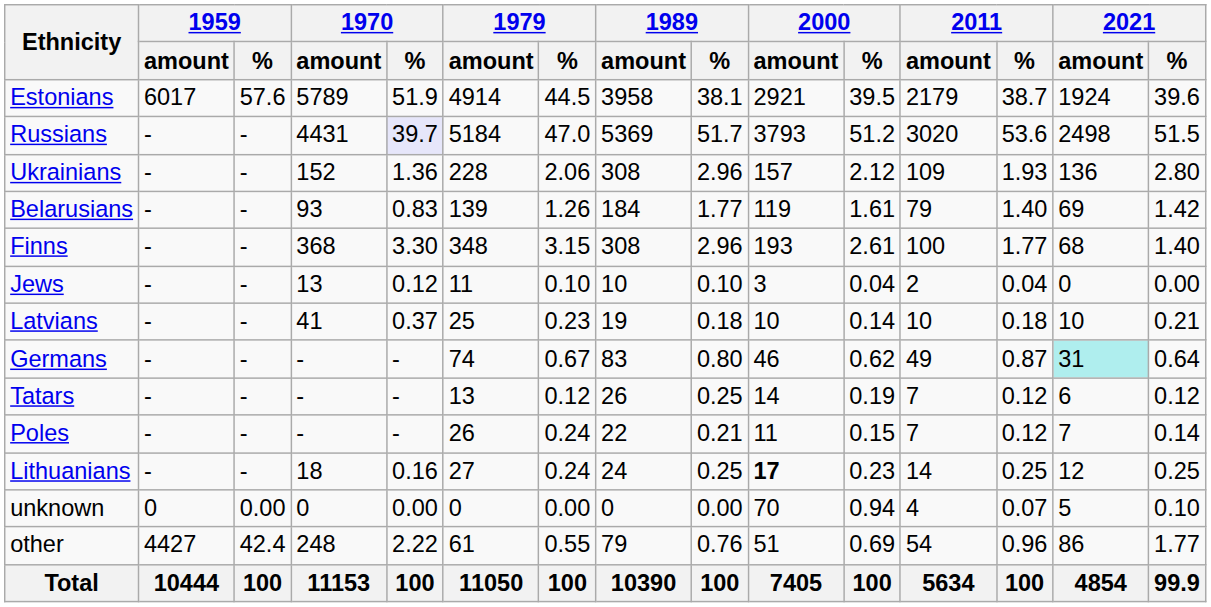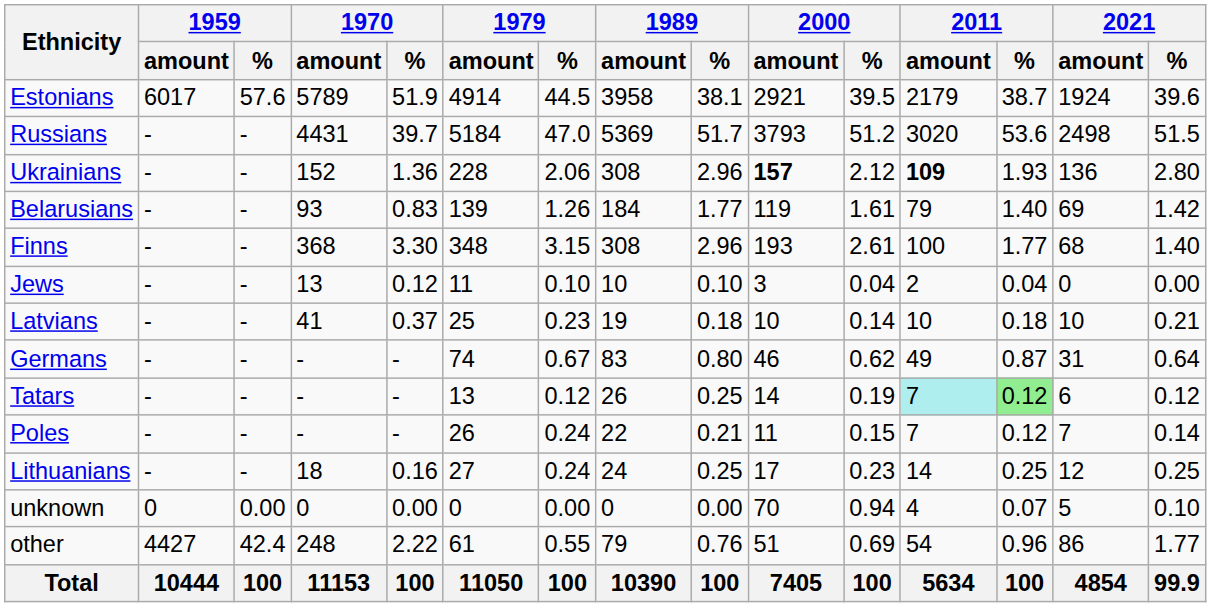Russians | 1970 / %: lavender background -> no background
Ukrainians | 2000 / amount: normal -> bold
Ukrainians | 2011 / amount: normal -> bold
Germans | 2021 / amount: paleturquoise background -> no background
Tatars | 2011 / amount: no background -> paleturquoise background
Tatars | 2011 / %: no background -> lightgreen background
Lithuanians | 2000 / amount: bold -> normal
